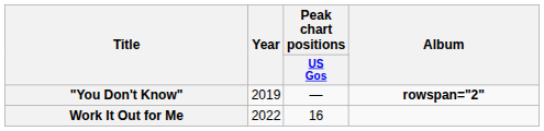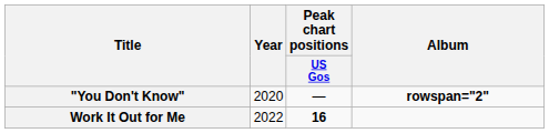"You Don't Know" | Year: 2019 -> 2020
Work It Out for Me | Peak chart positions / US Gos: normal -> bold
